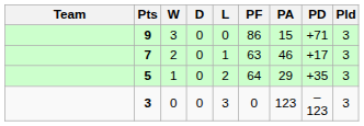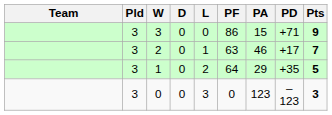columns swapped: Pld <-> Pts
